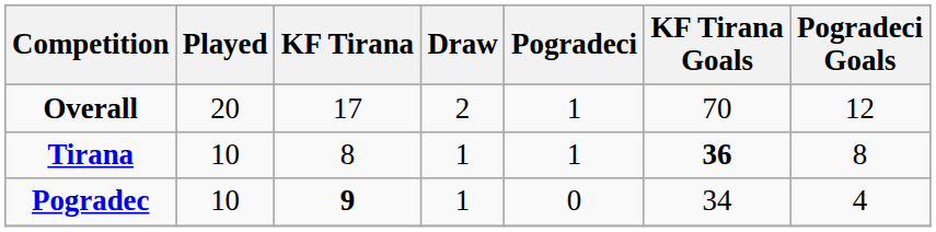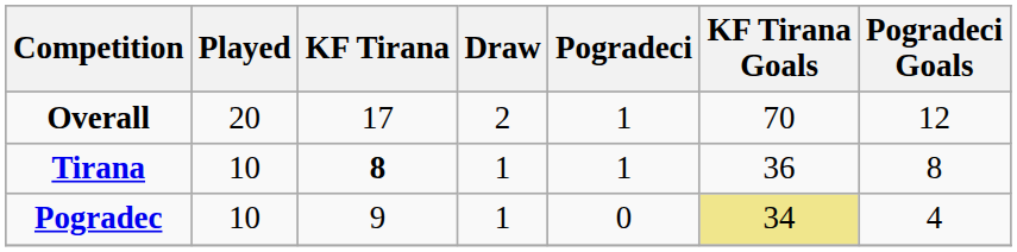Tirana | KF Tirana: normal -> bold
Tirana | KF Tirana Goals: bold -> normal
Pogradec | KF Tirana: bold -> normal
Pogradec | KF Tirana Goals: no background -> khaki background
